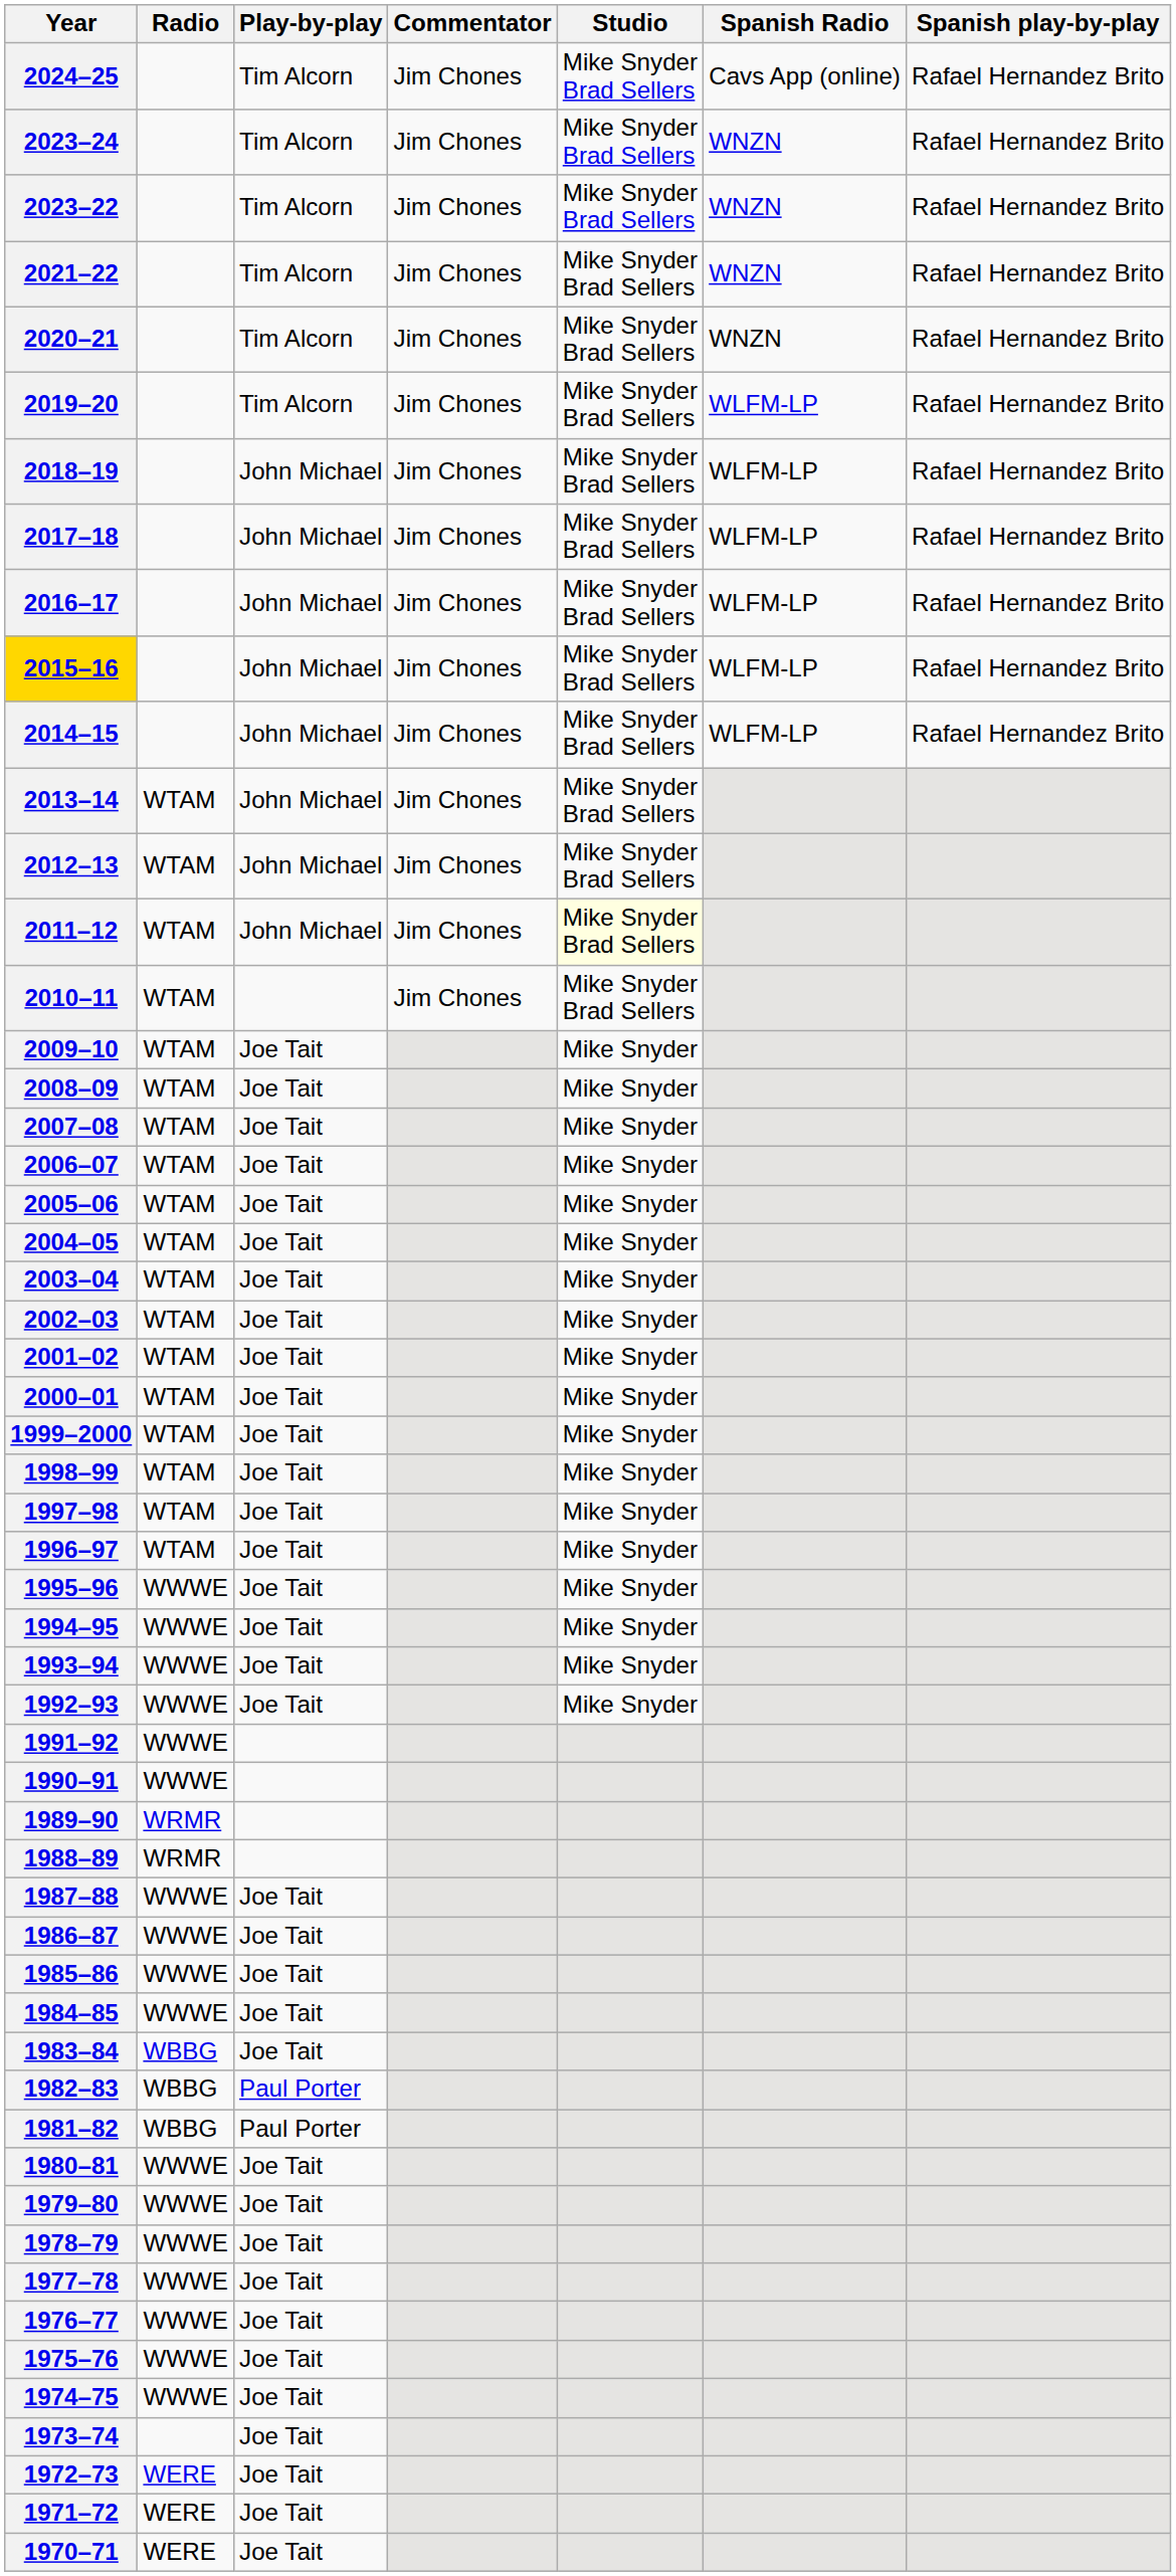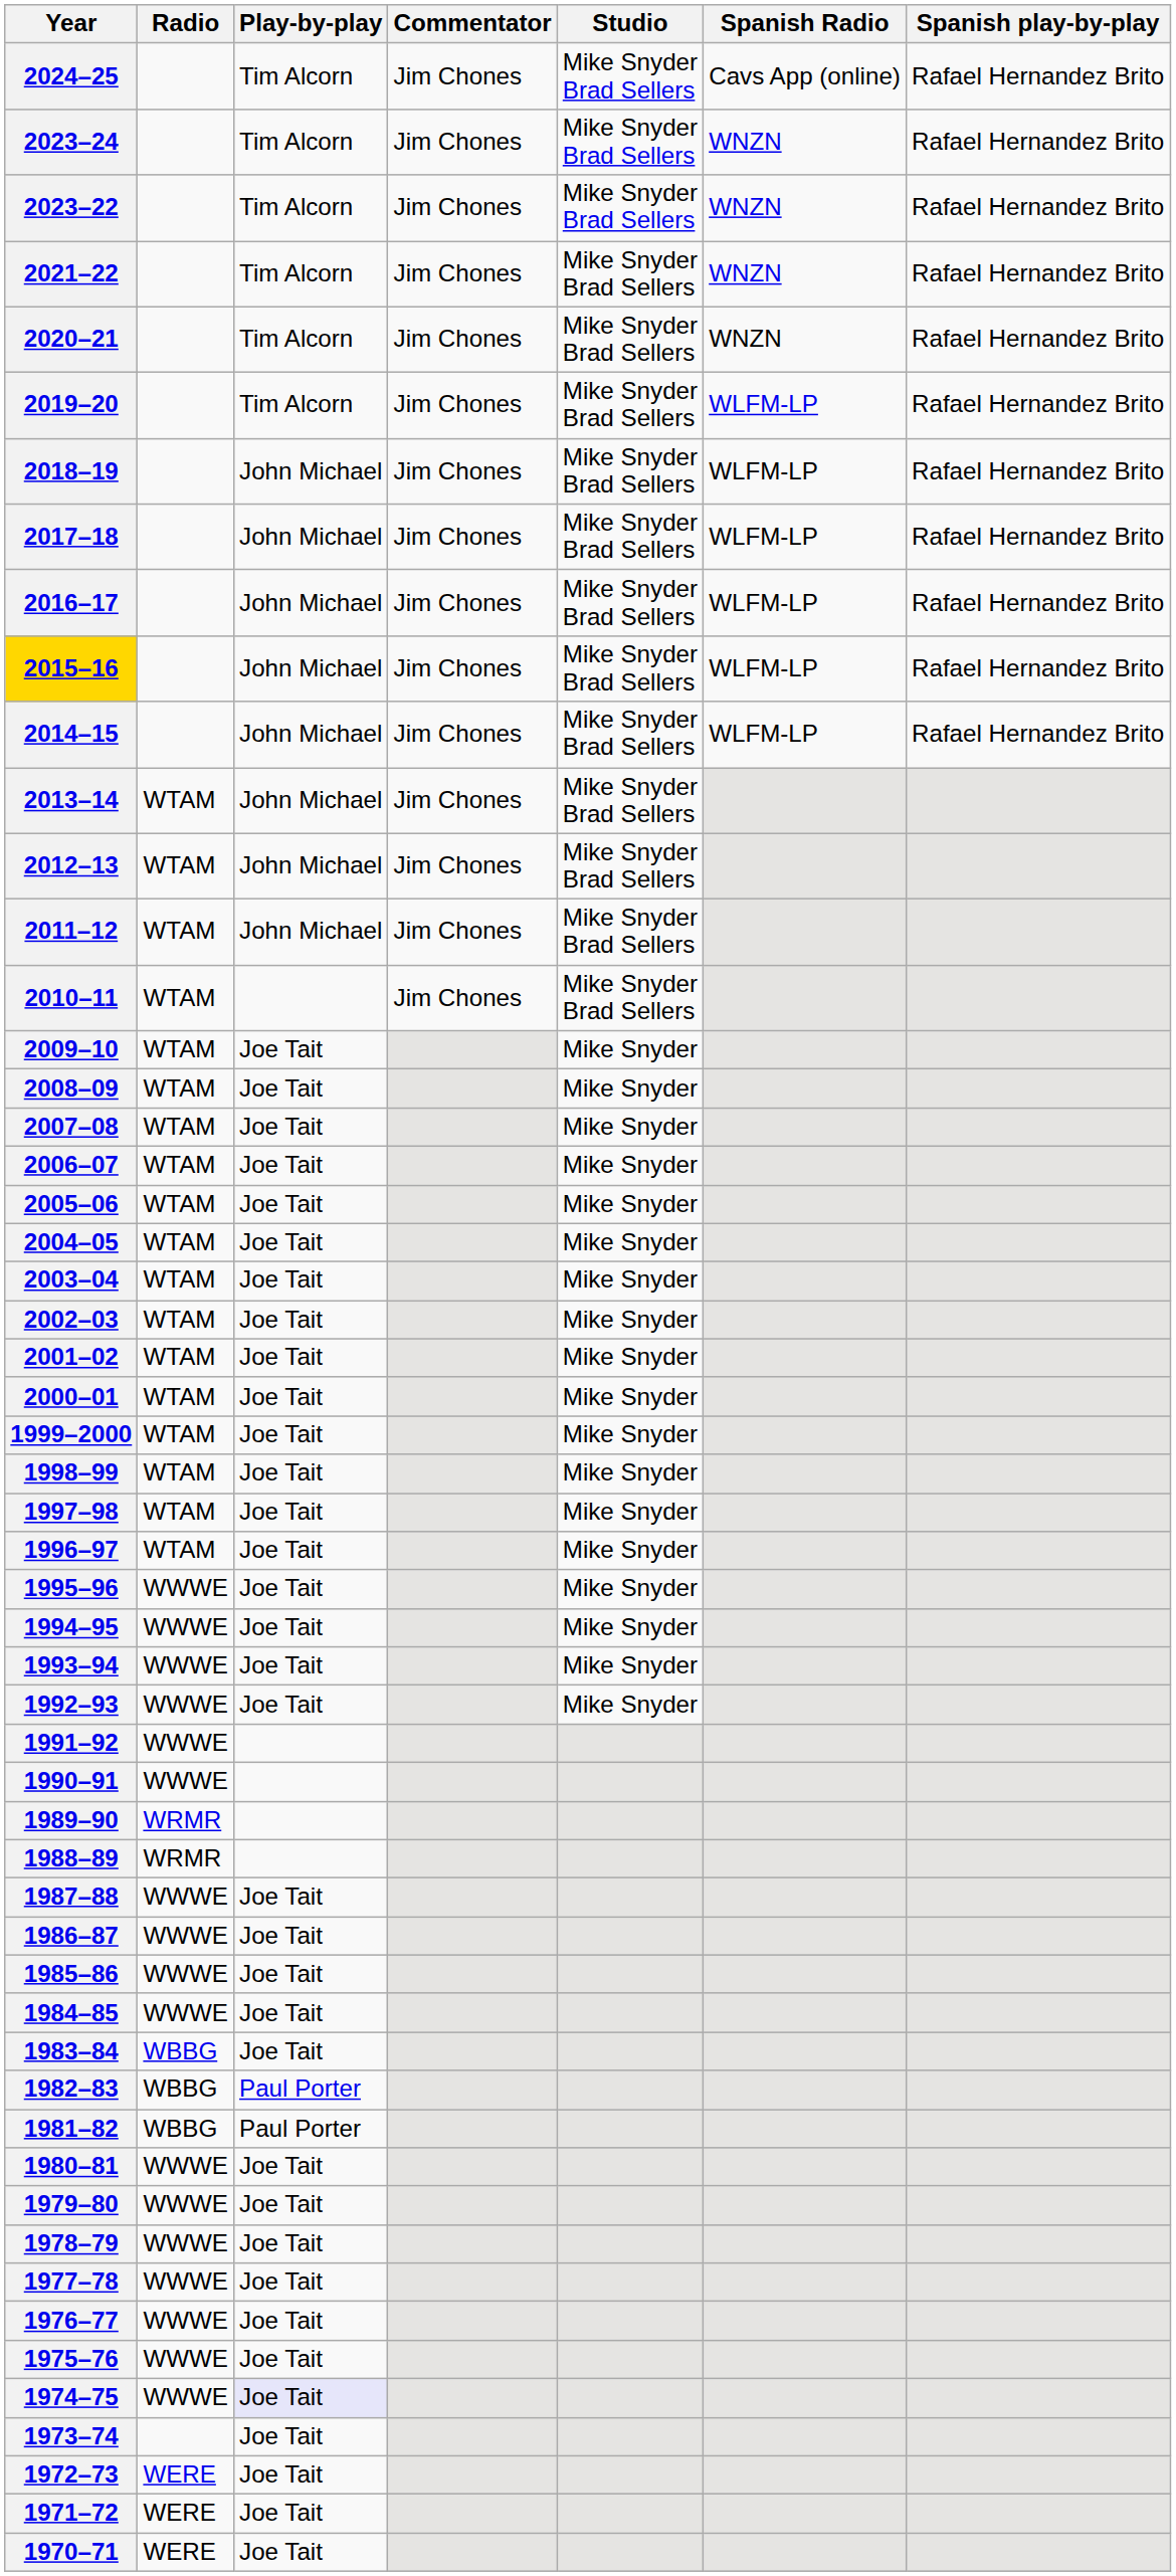2011–12 | Studio: lightyellow background -> no background
1974–75 | Play-by-play: no background -> lavender background
